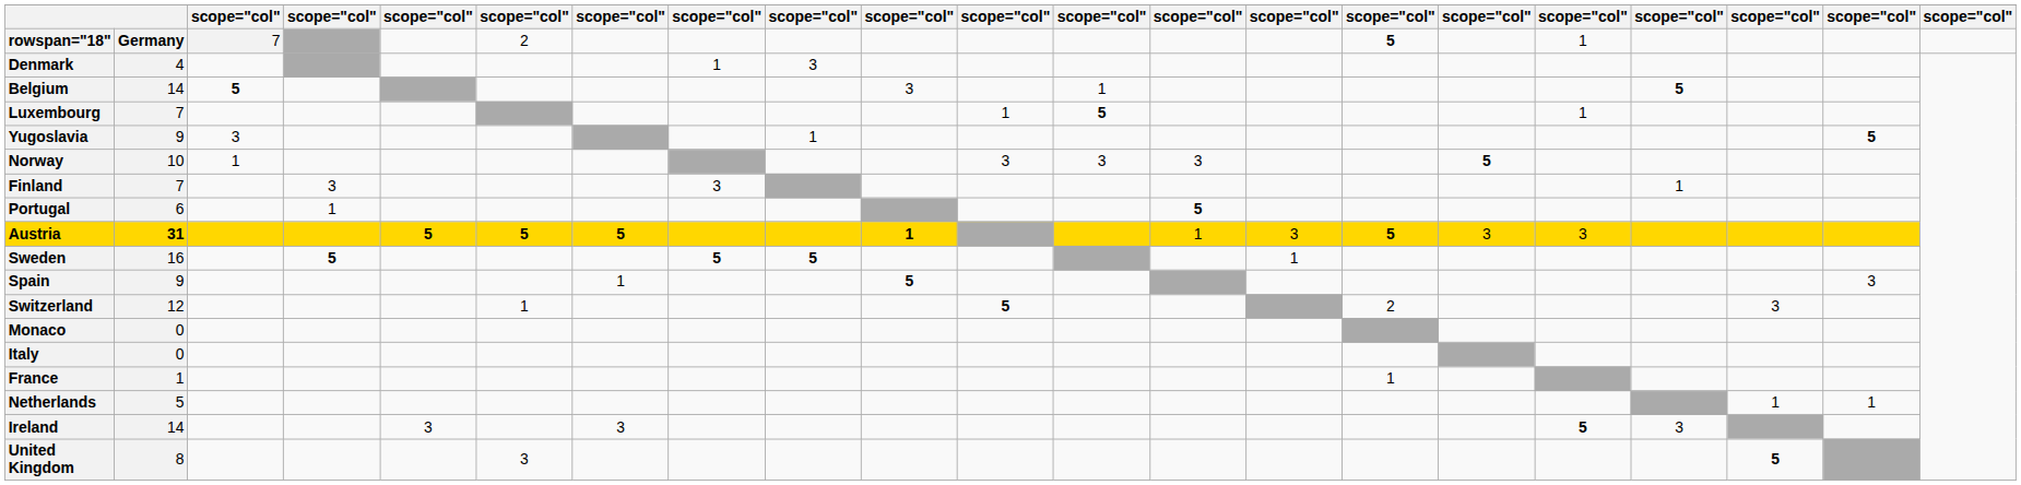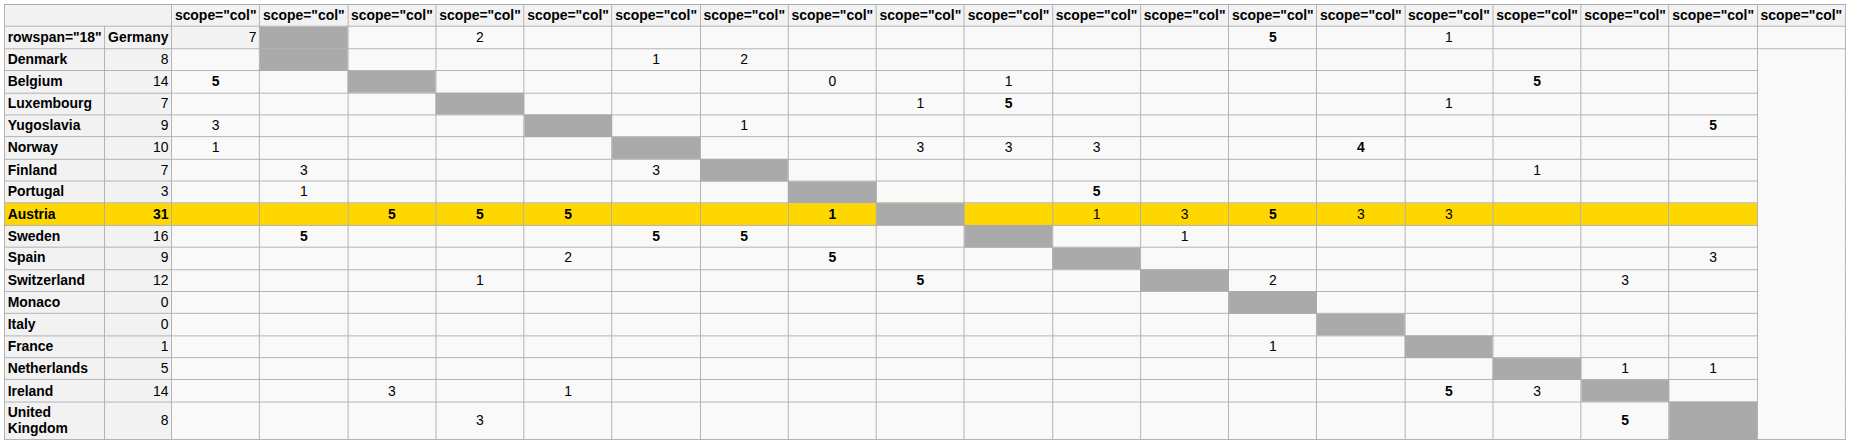Denmark | column 2: 4 -> 8
Denmark | column 9: 3 -> 2
Belgium | column 10: 3 -> 0
Norway | column 16: 5 -> 4
Portugal | column 2: 6 -> 3
Spain | column 7: 1 -> 2
Ireland | column 7: 3 -> 1
